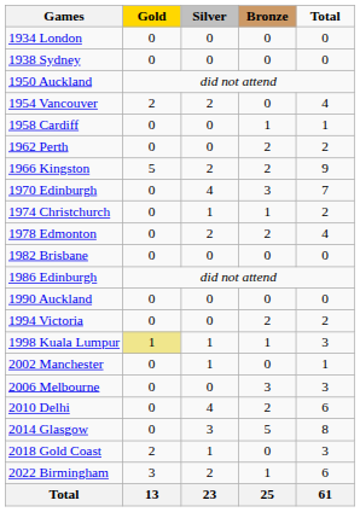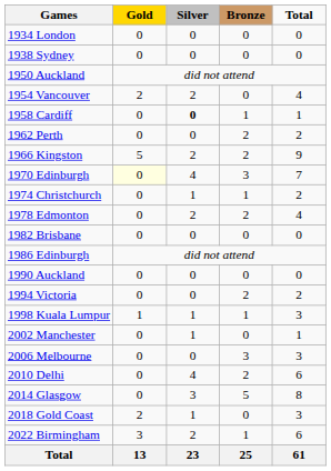1958 Cardiff | Silver: normal -> bold
1970 Edinburgh | Gold: no background -> lightyellow background
1998 Kuala Lumpur | Gold: khaki background -> no background
